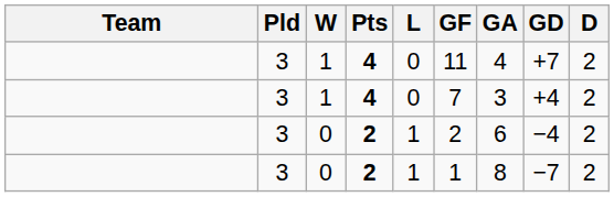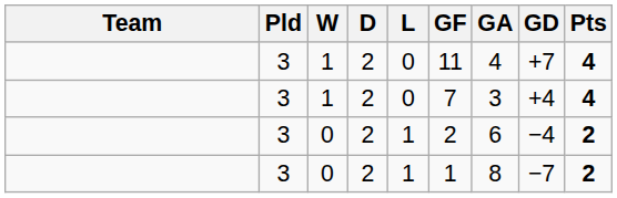columns swapped: D <-> Pts
